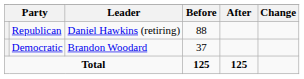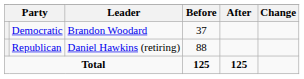rows swapped: Republican <-> Democratic
